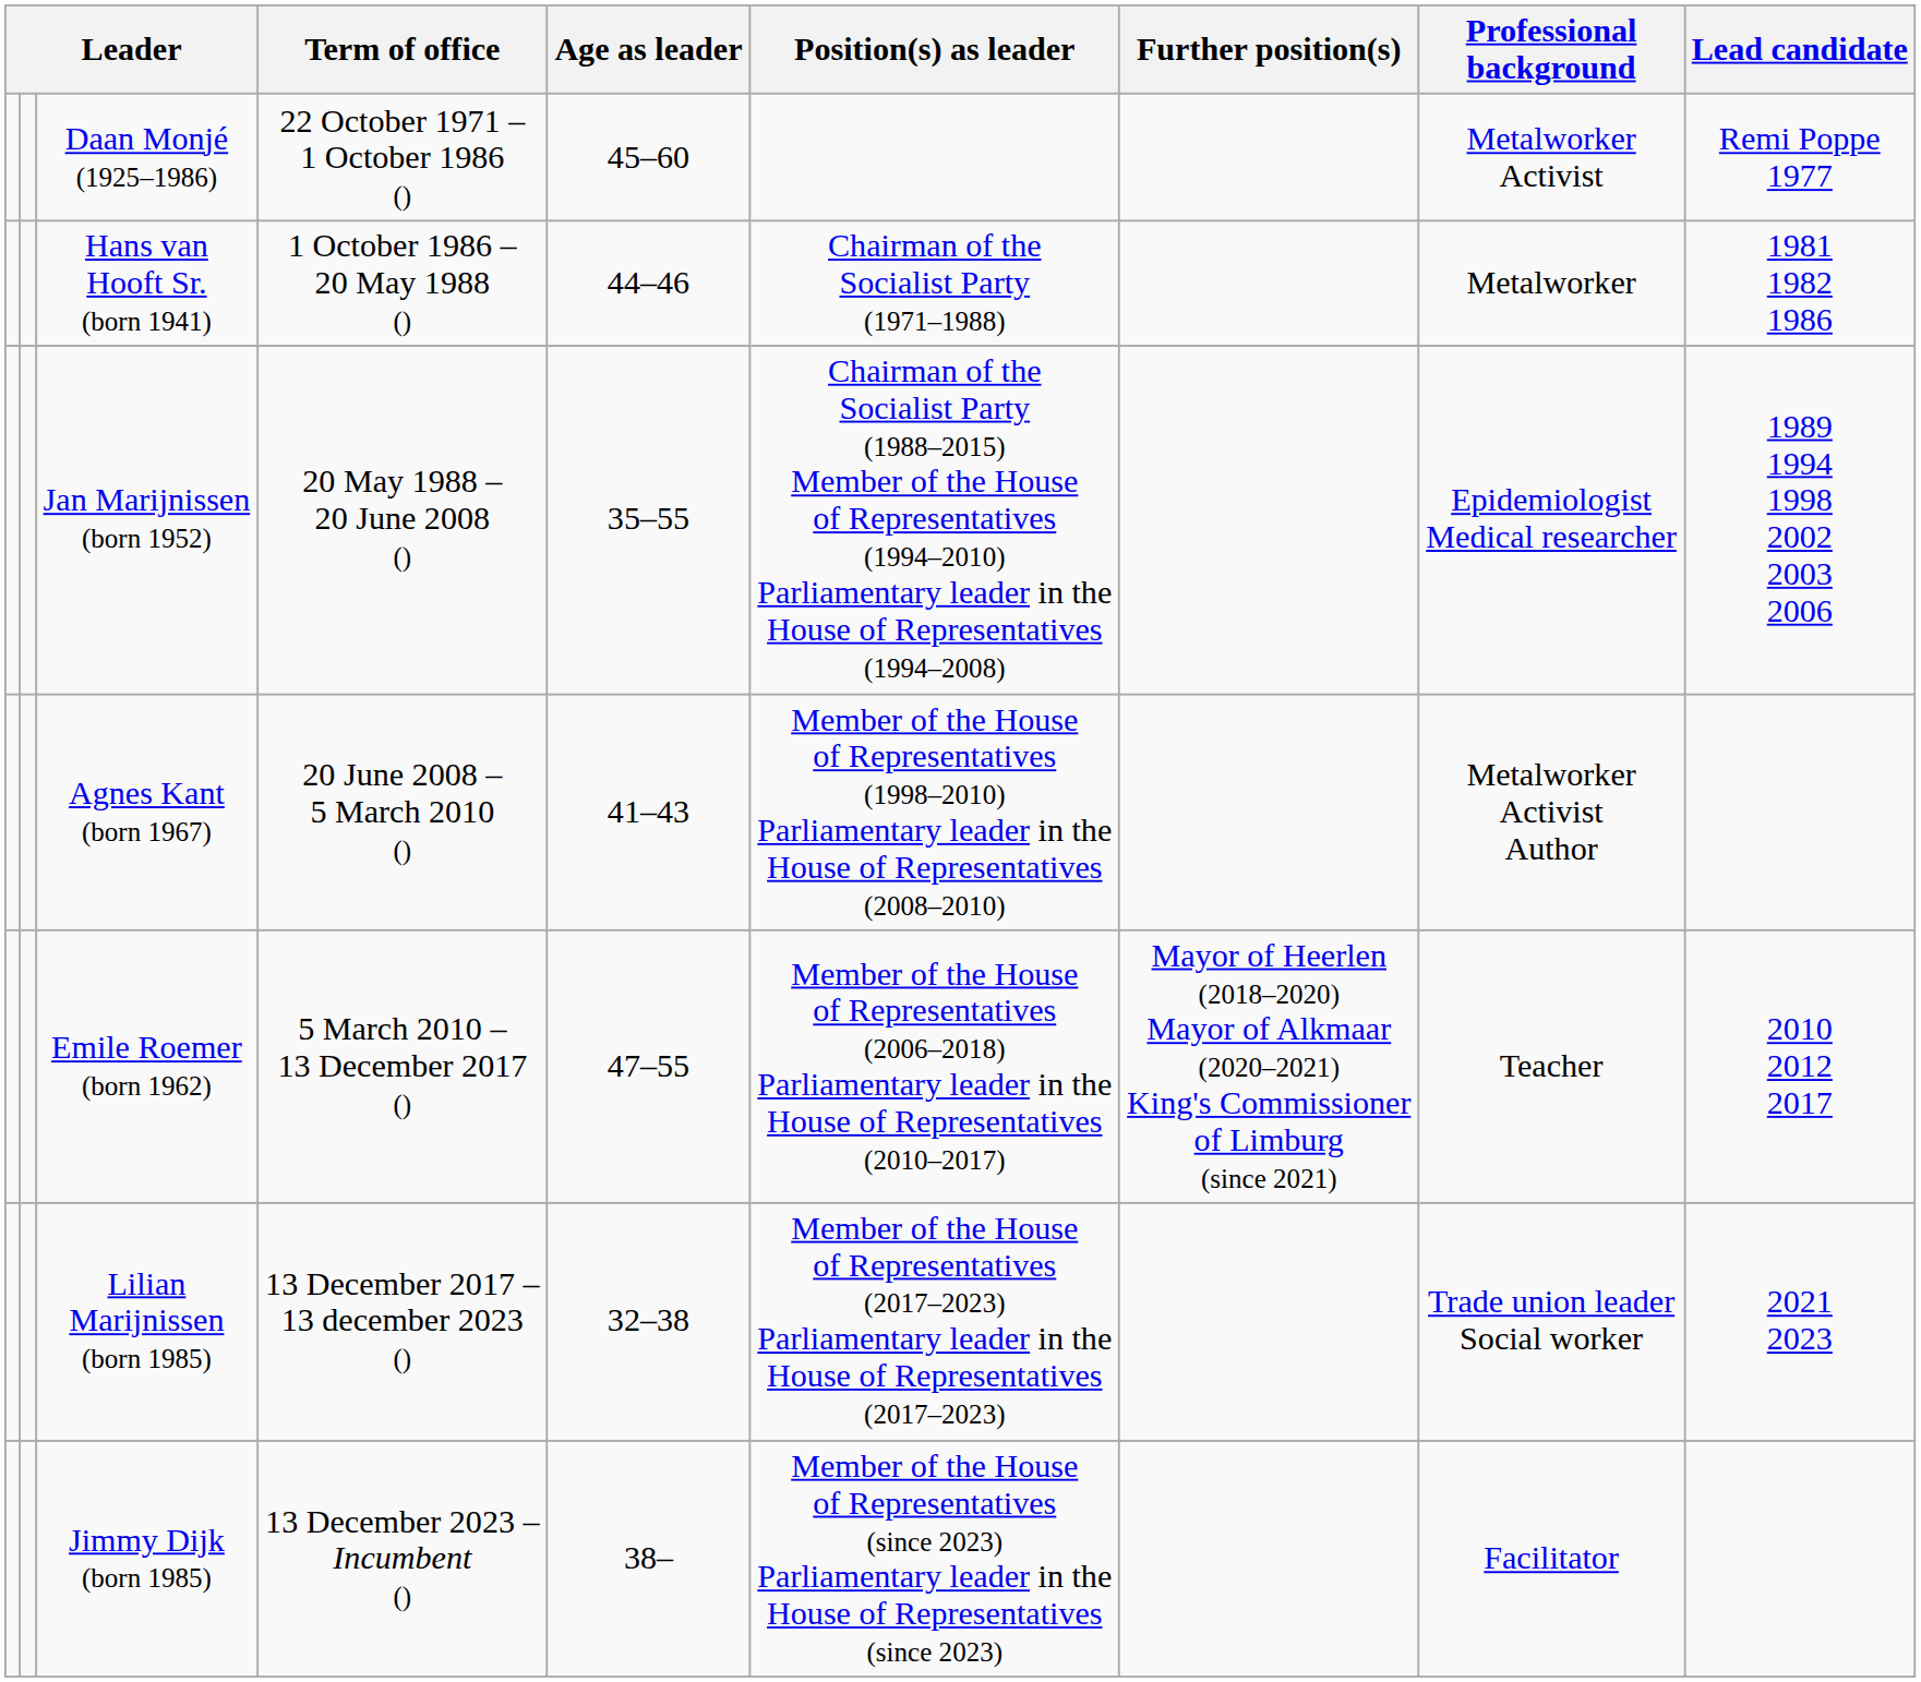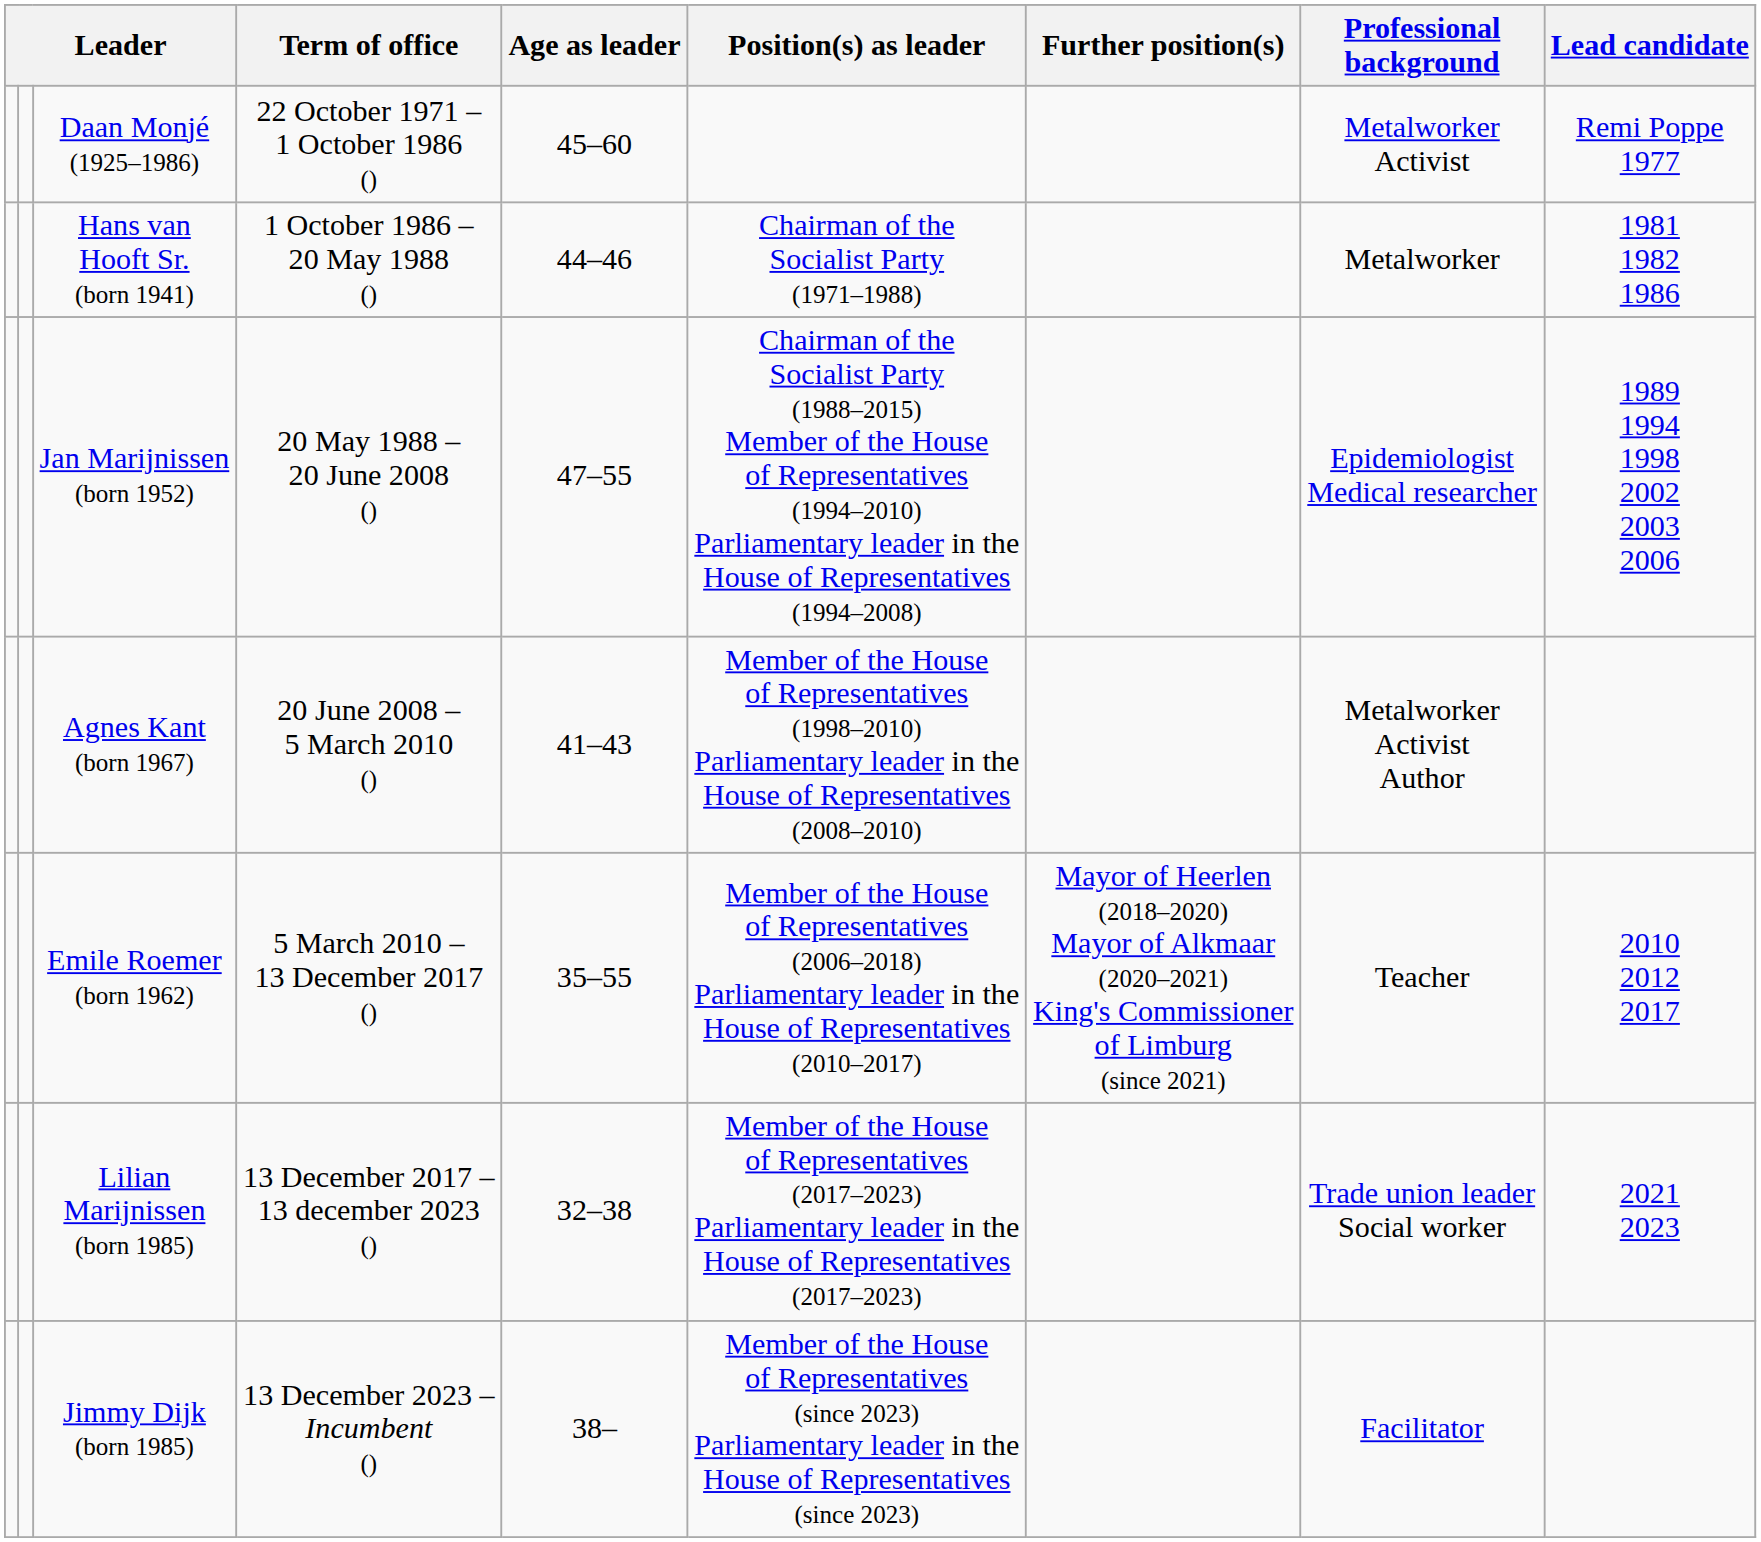Jan Marijnissen (born 1952) | Age as leader: 35–55 -> 47–55
Emile Roemer (born 1962) | Age as leader: 47–55 -> 35–55
